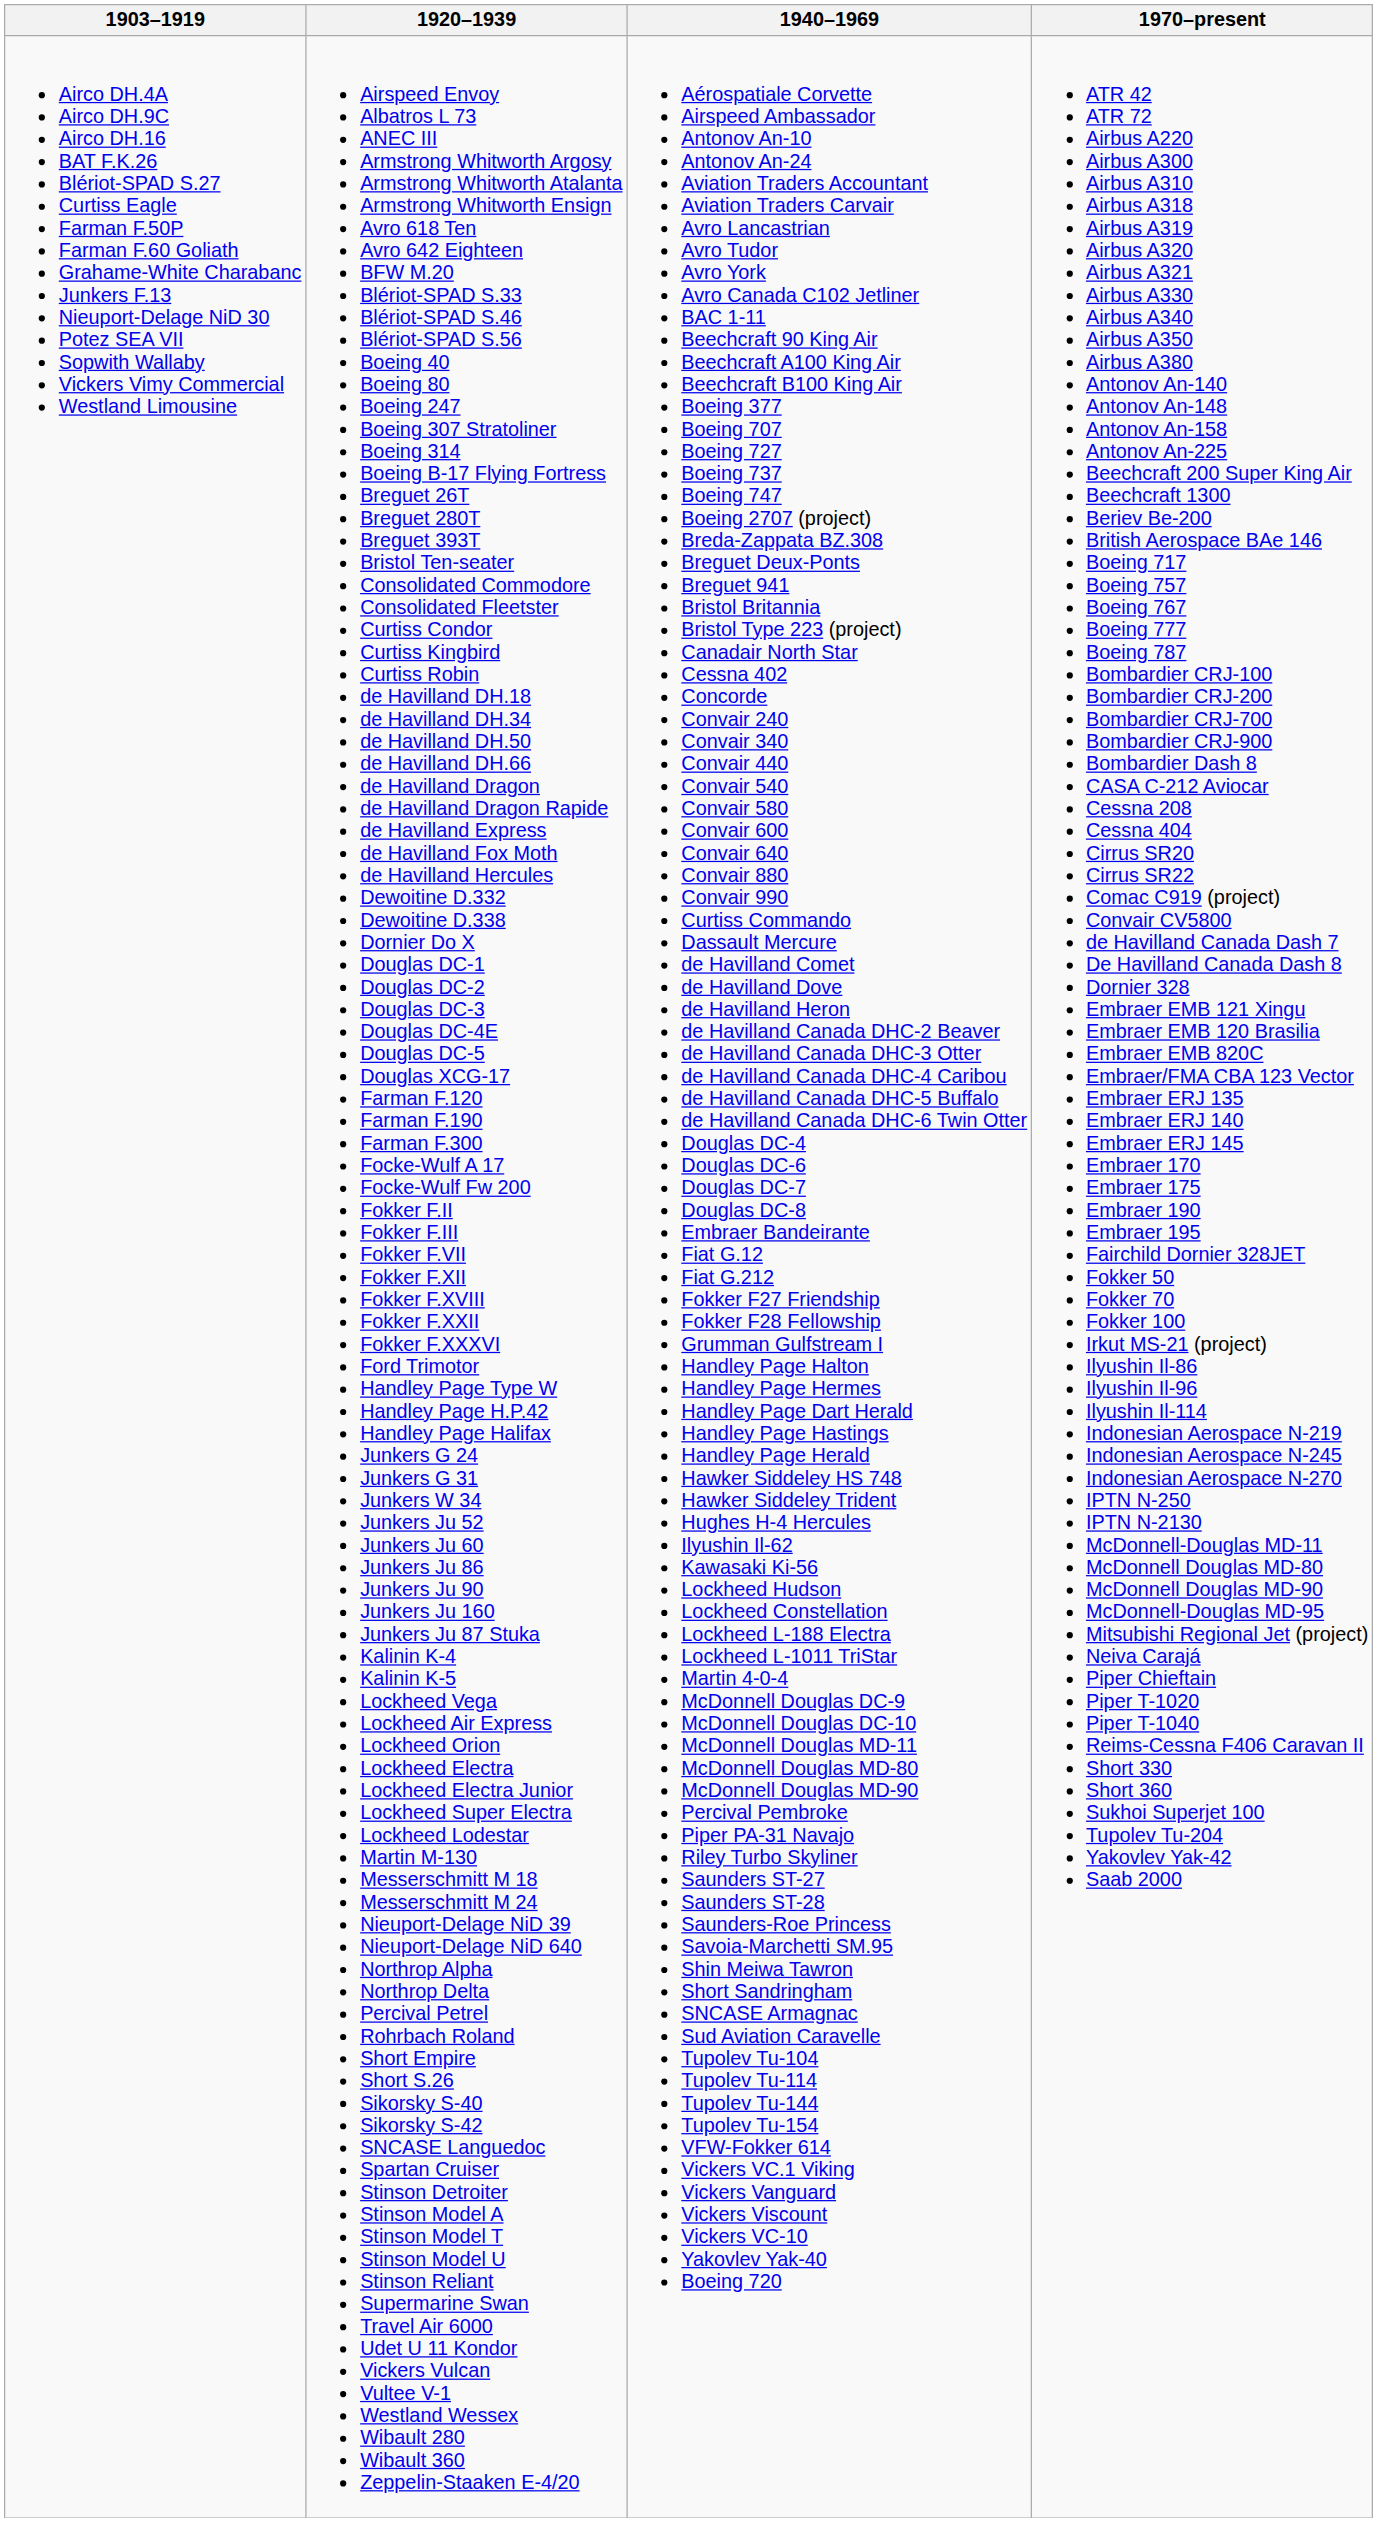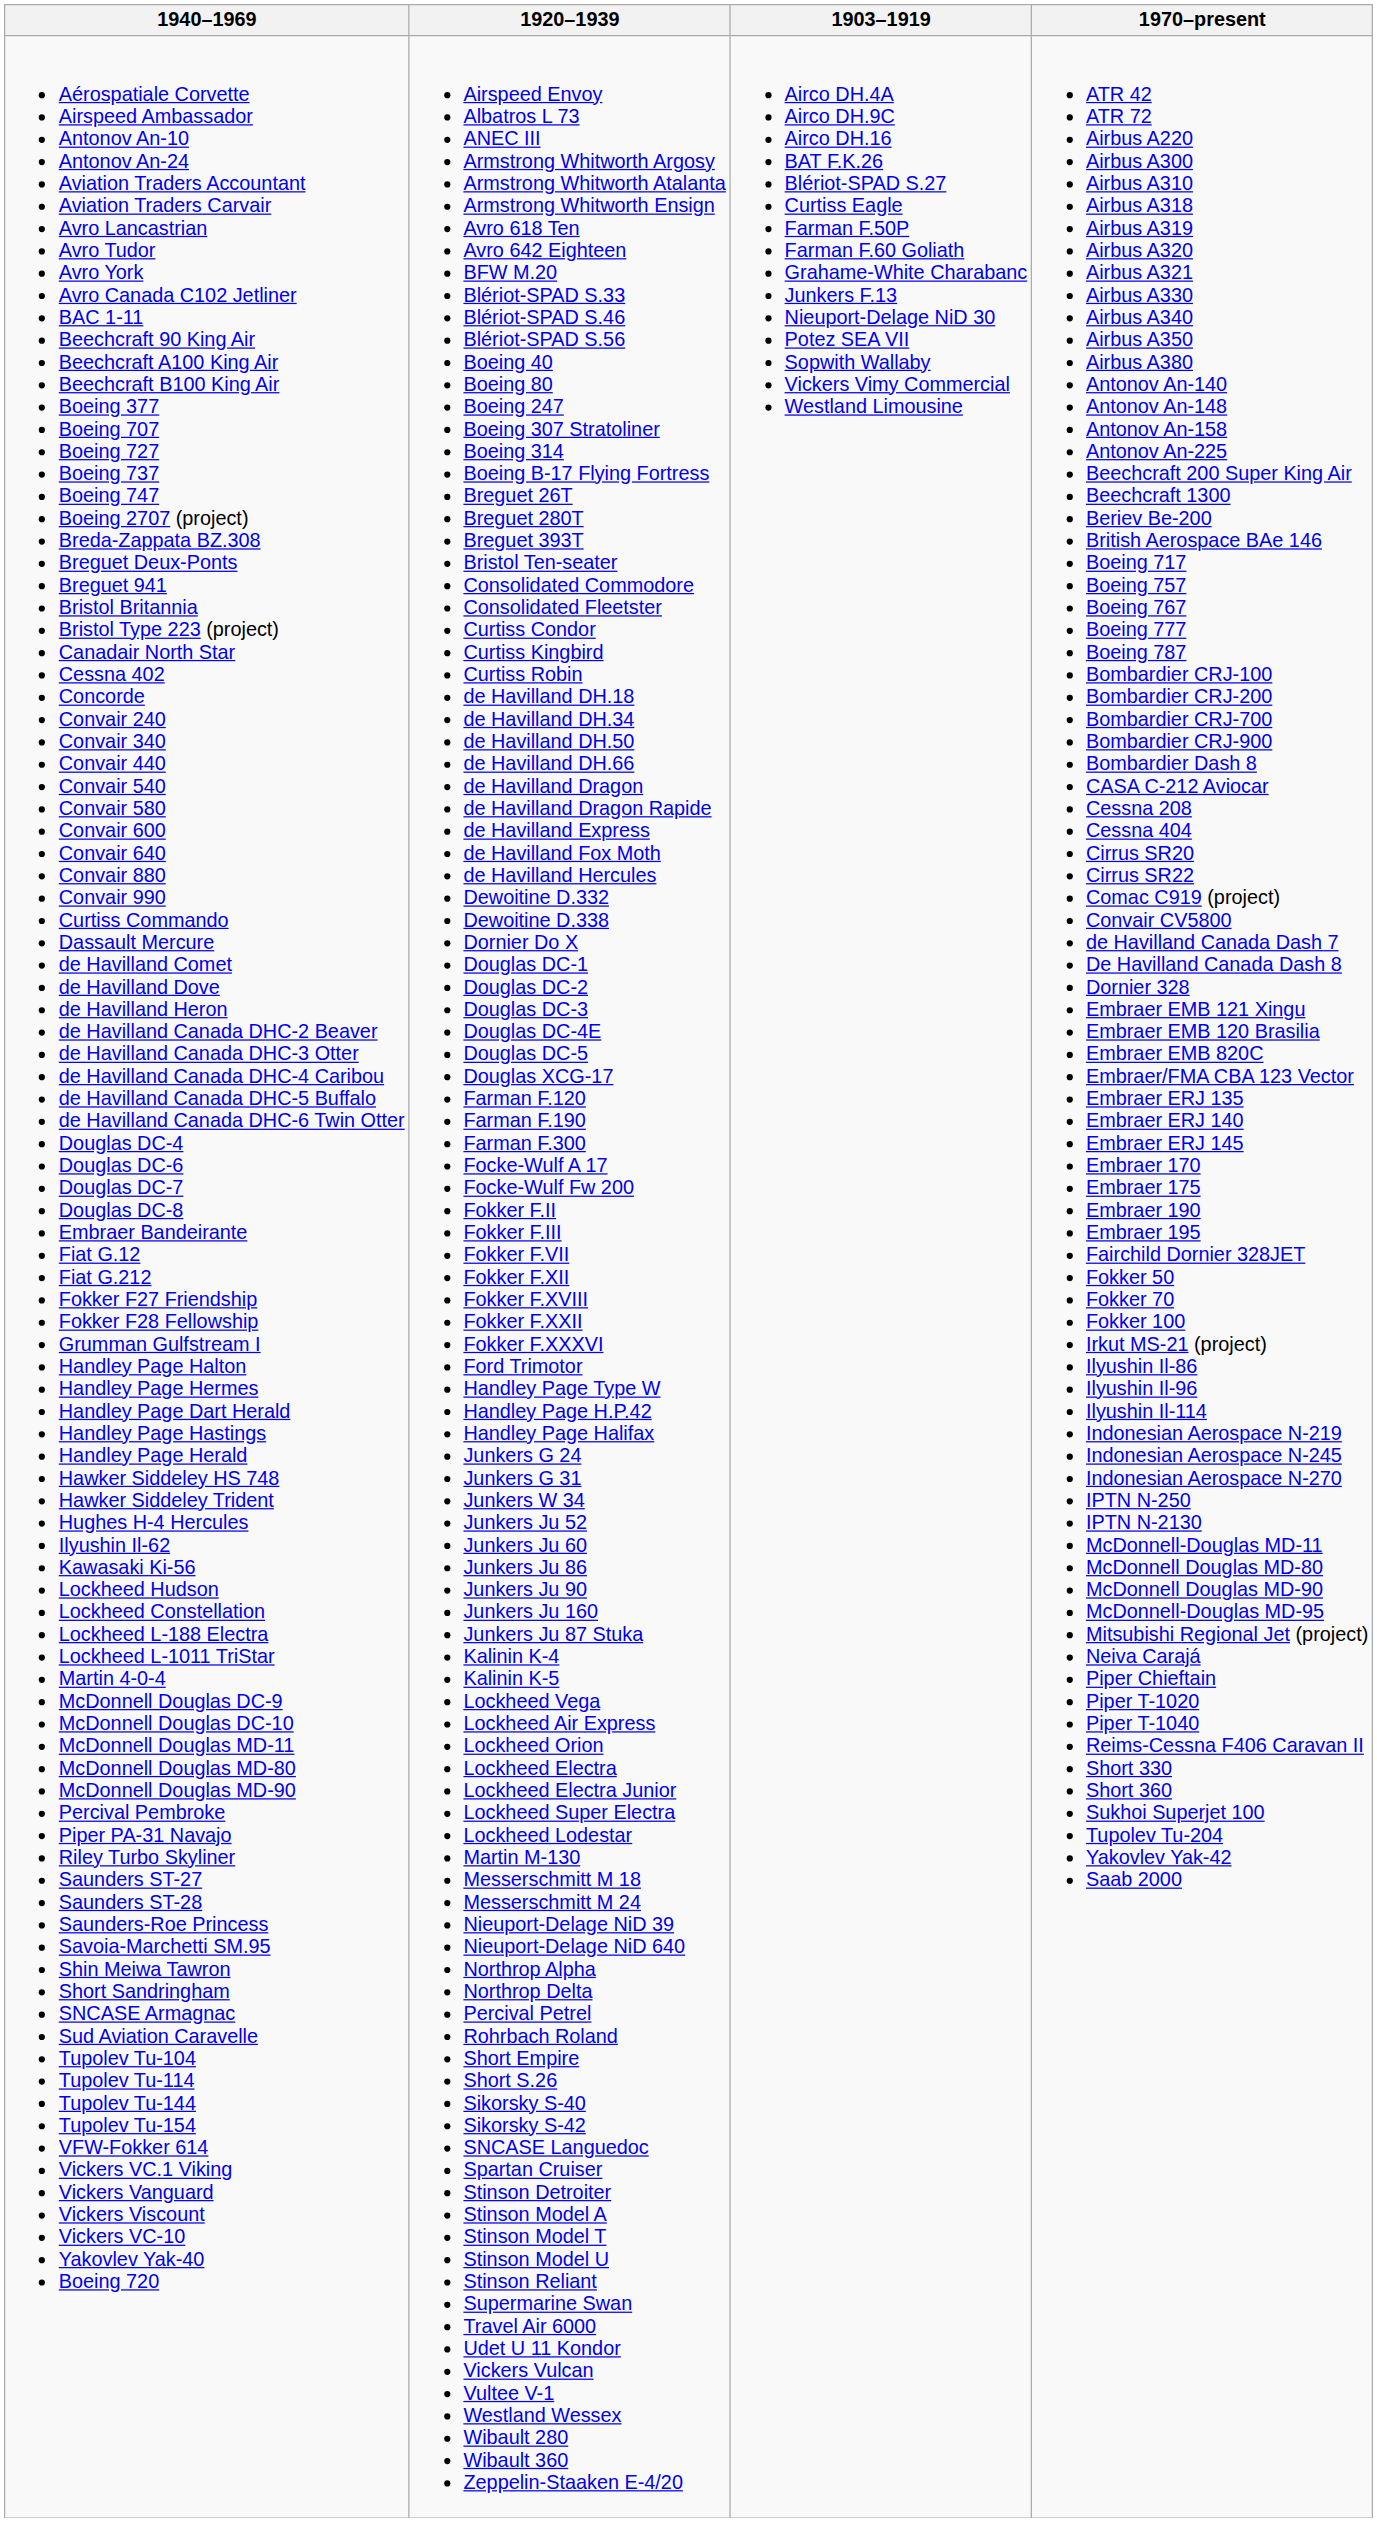columns swapped: 1903–1919 <-> 1940–1969
